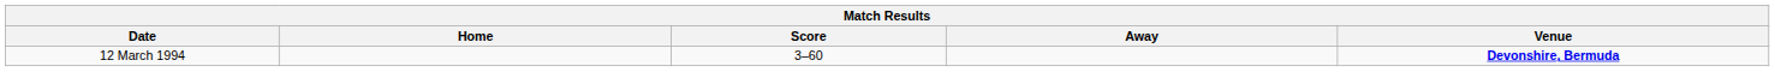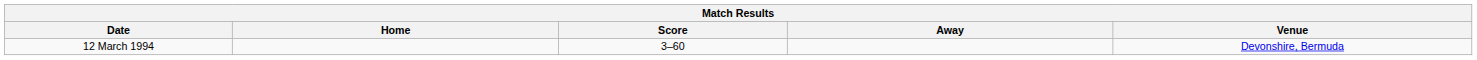12 March 1994 | Venue: bold -> normal
